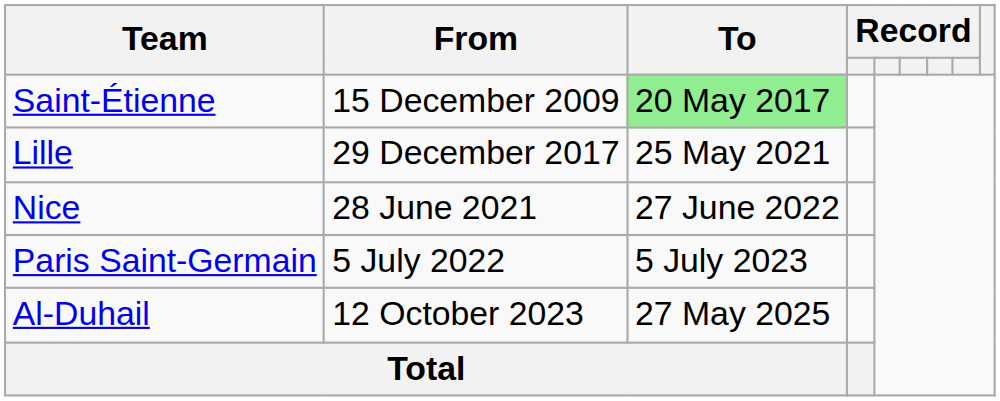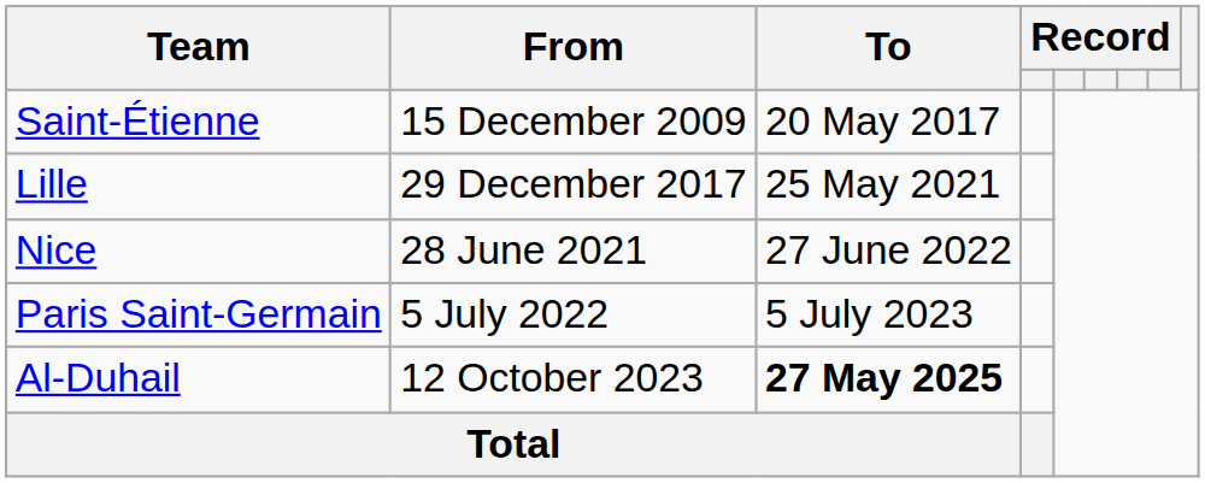Saint-Étienne | To: lightgreen background -> no background
Al-Duhail | To: normal -> bold
